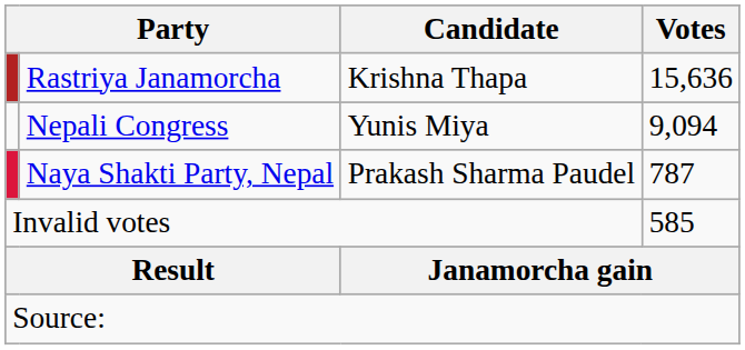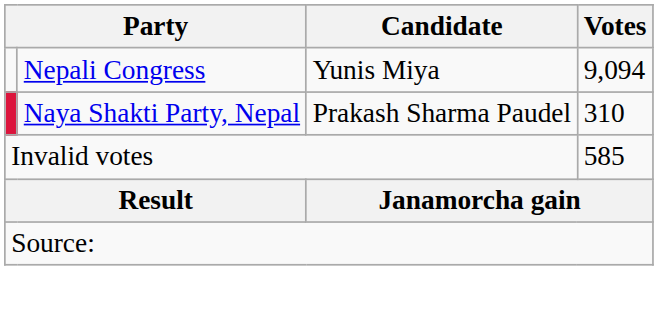- row: Rastriya Janamorcha | Krishna Thapa | 15,636
Naya Shakti Party, Nepal | Votes: 787 -> 310
